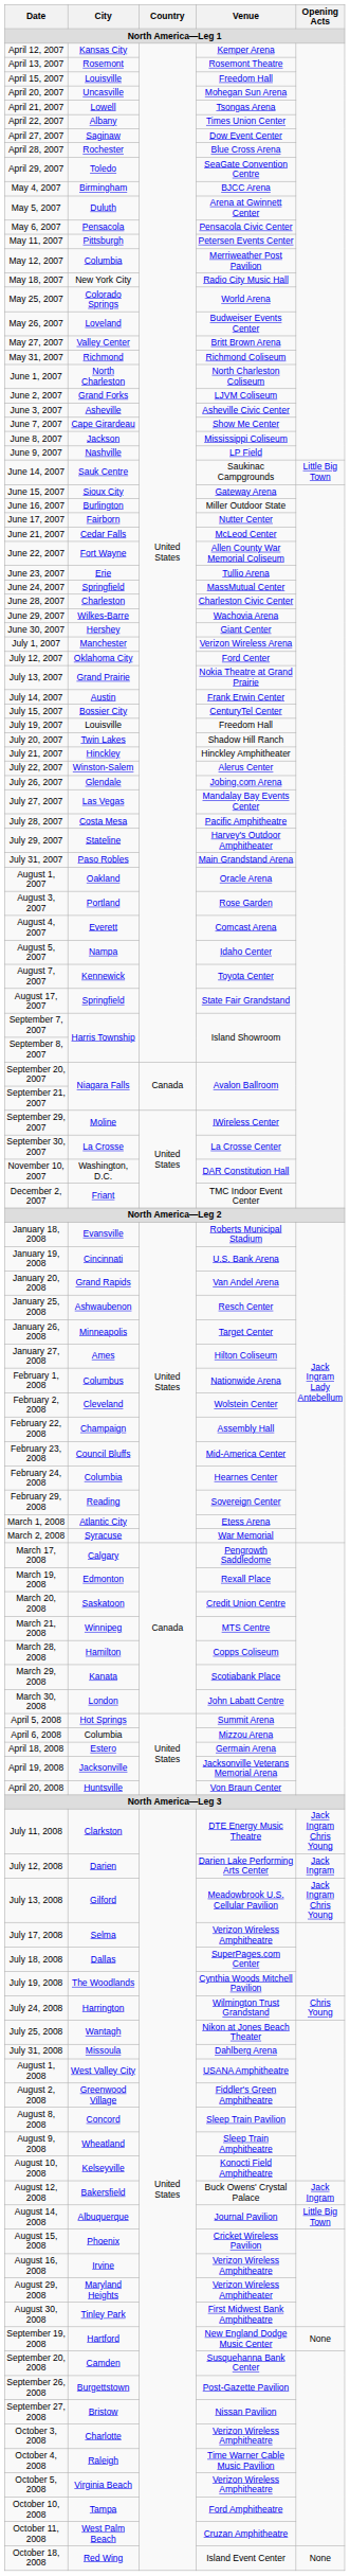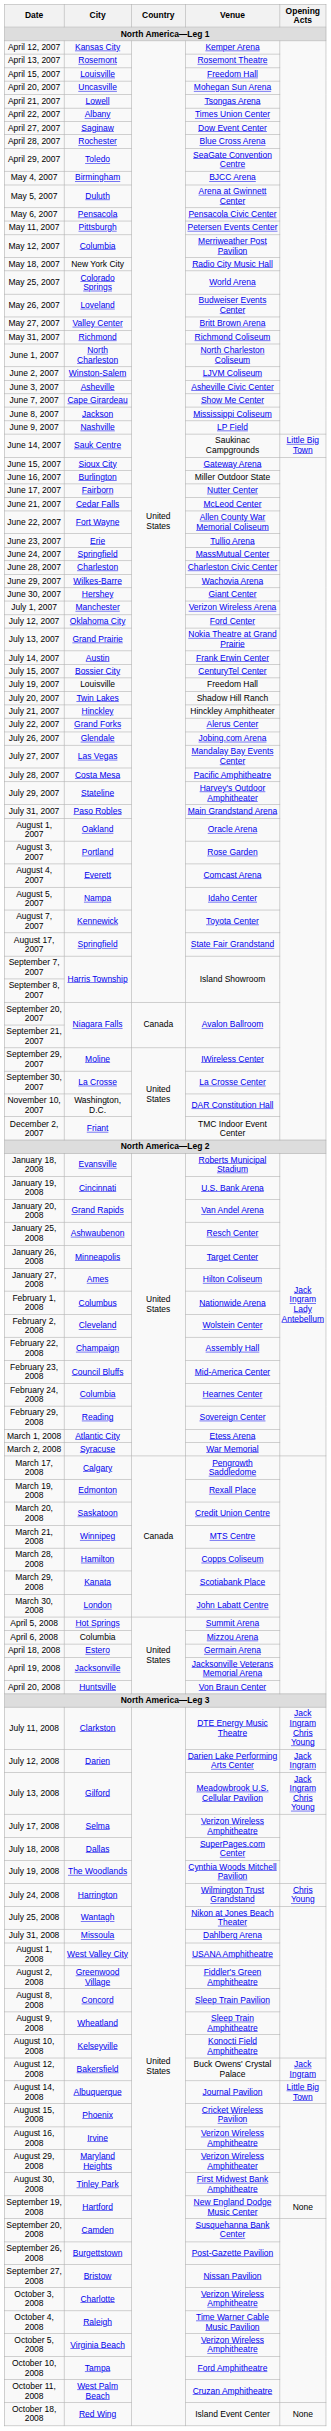June 2, 2007 | City: Grand Forks -> Winston-Salem
July 22, 2007 | City: Winston-Salem -> Grand Forks
